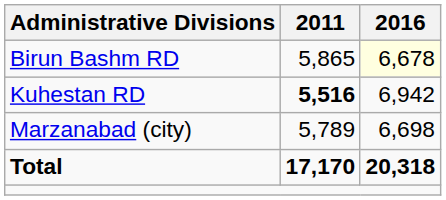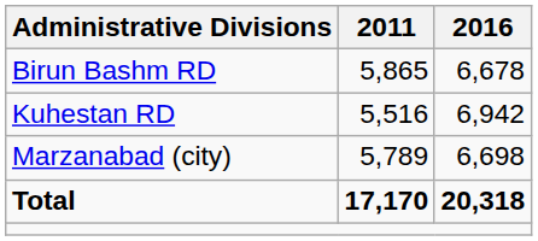Birun Bashm RD | 2016: lightyellow background -> no background
Kuhestan RD | 2011: bold -> normal
